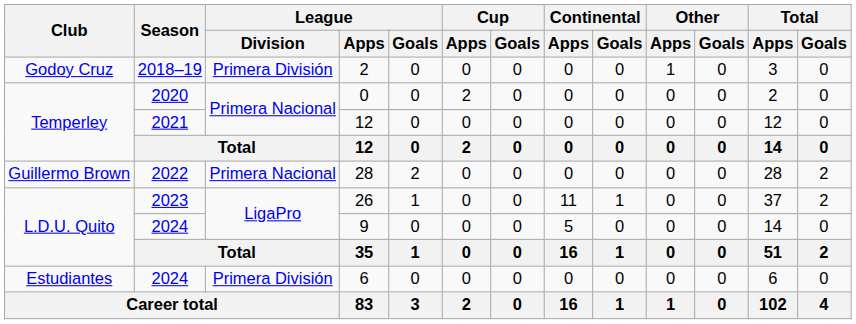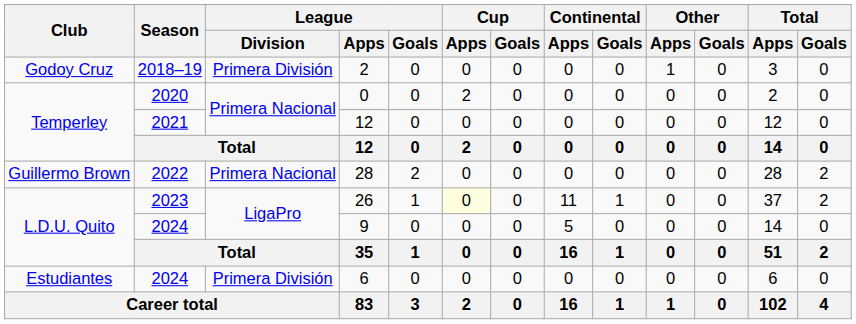26 | Cup / Apps: no background -> lightyellow background
